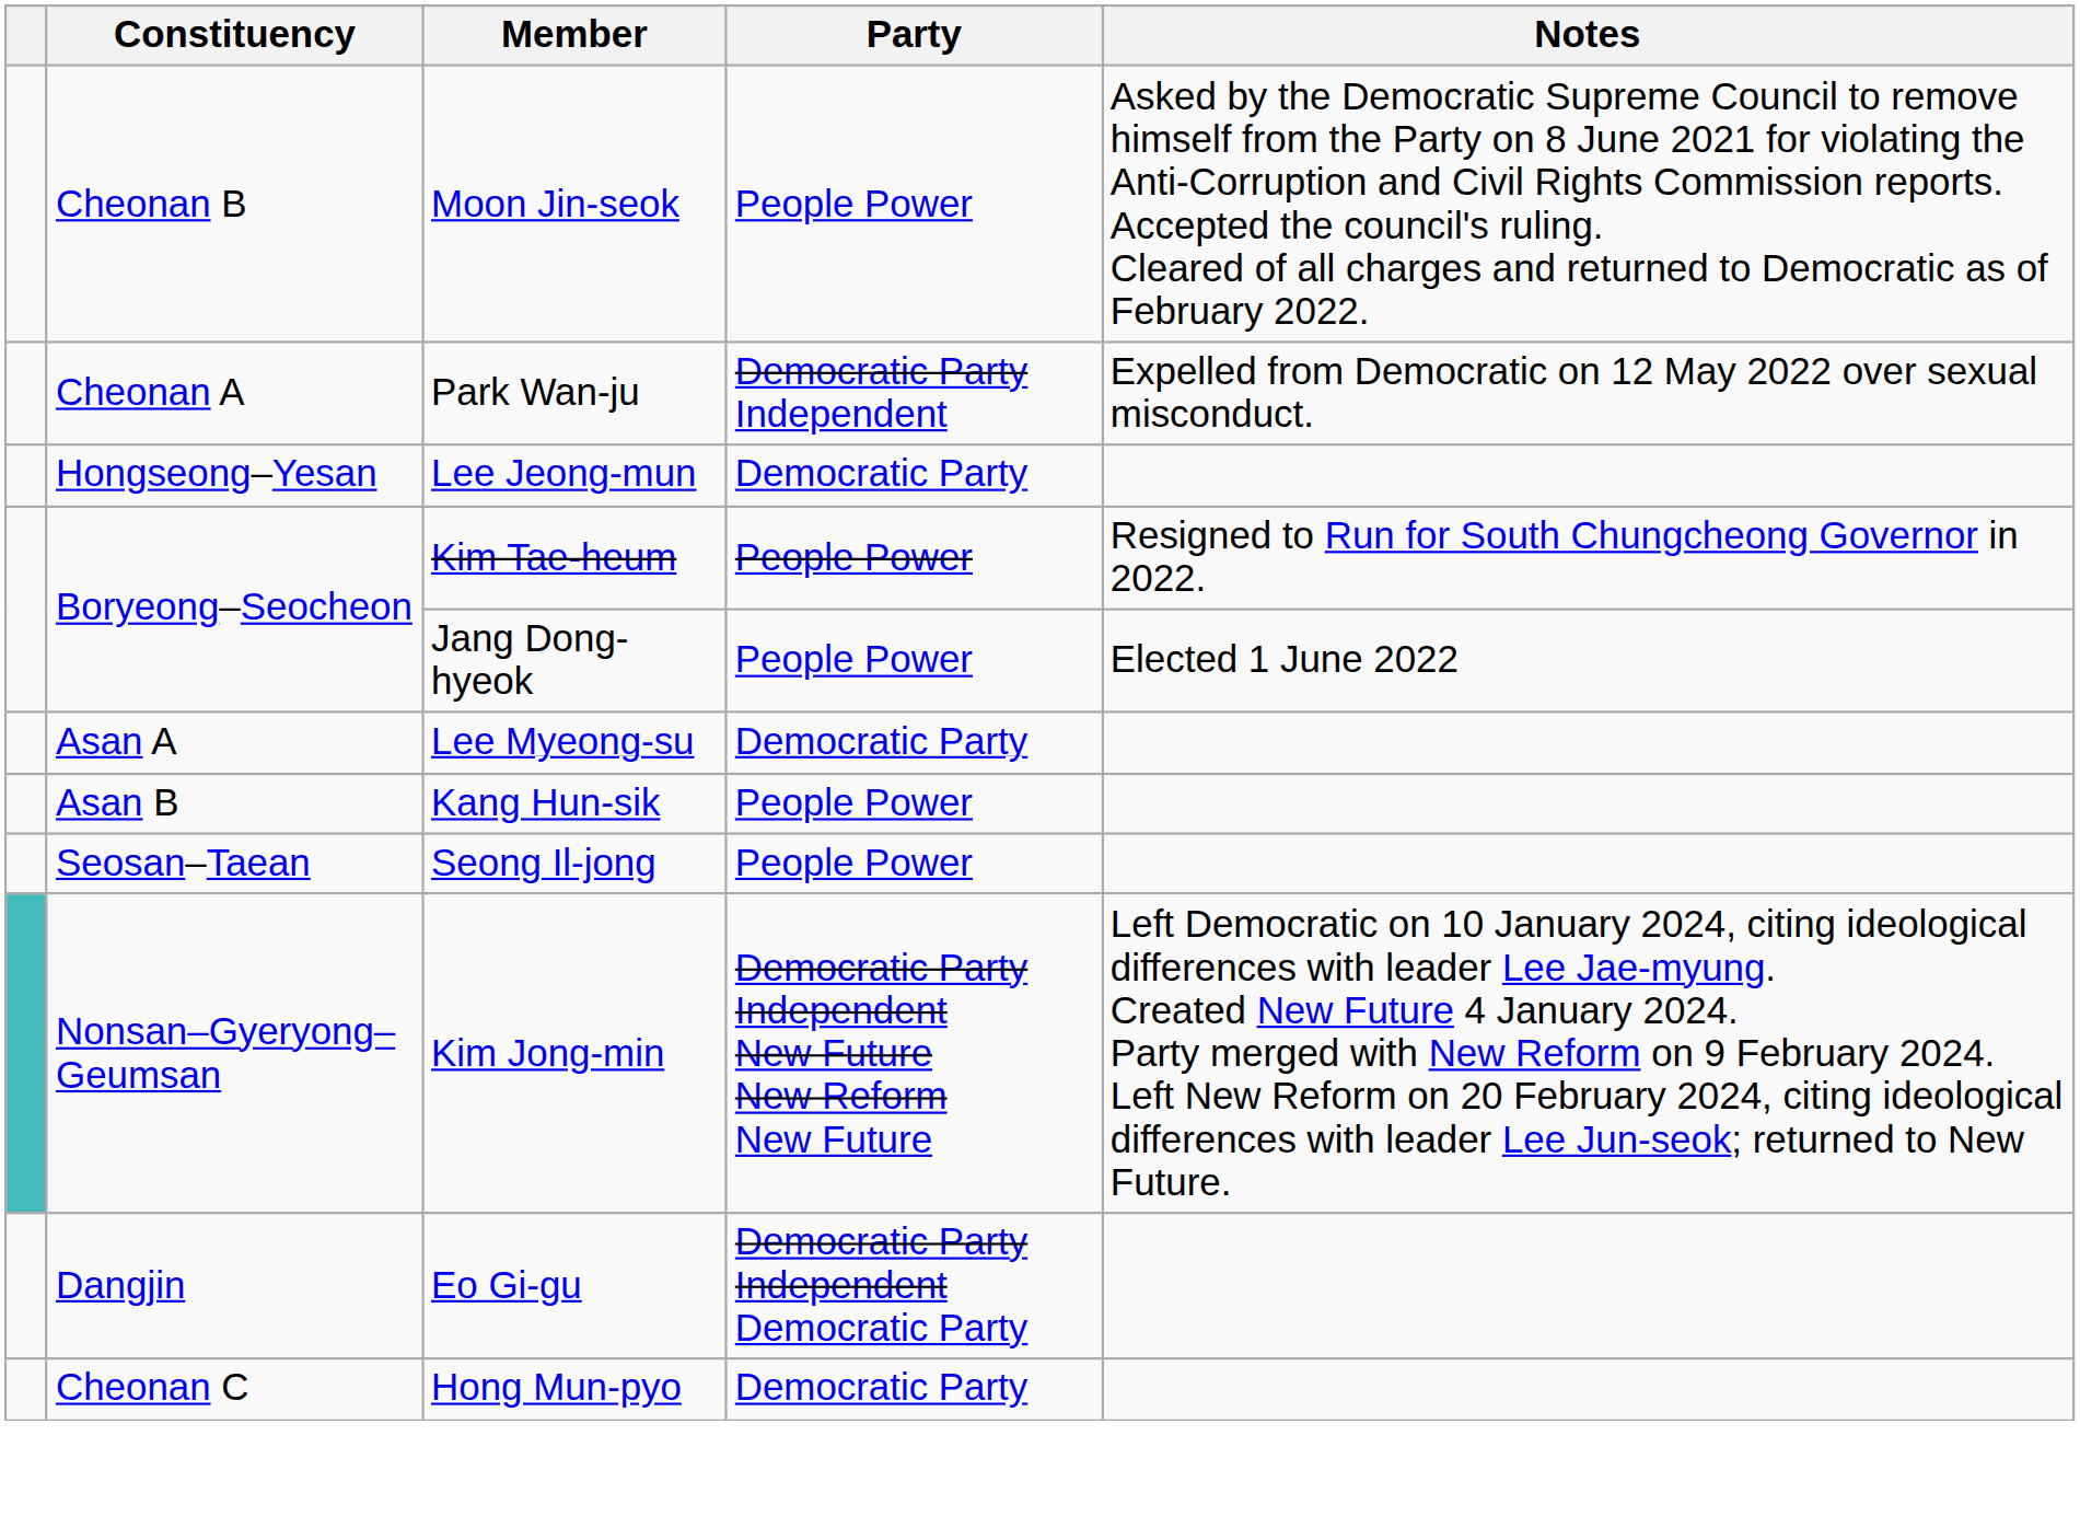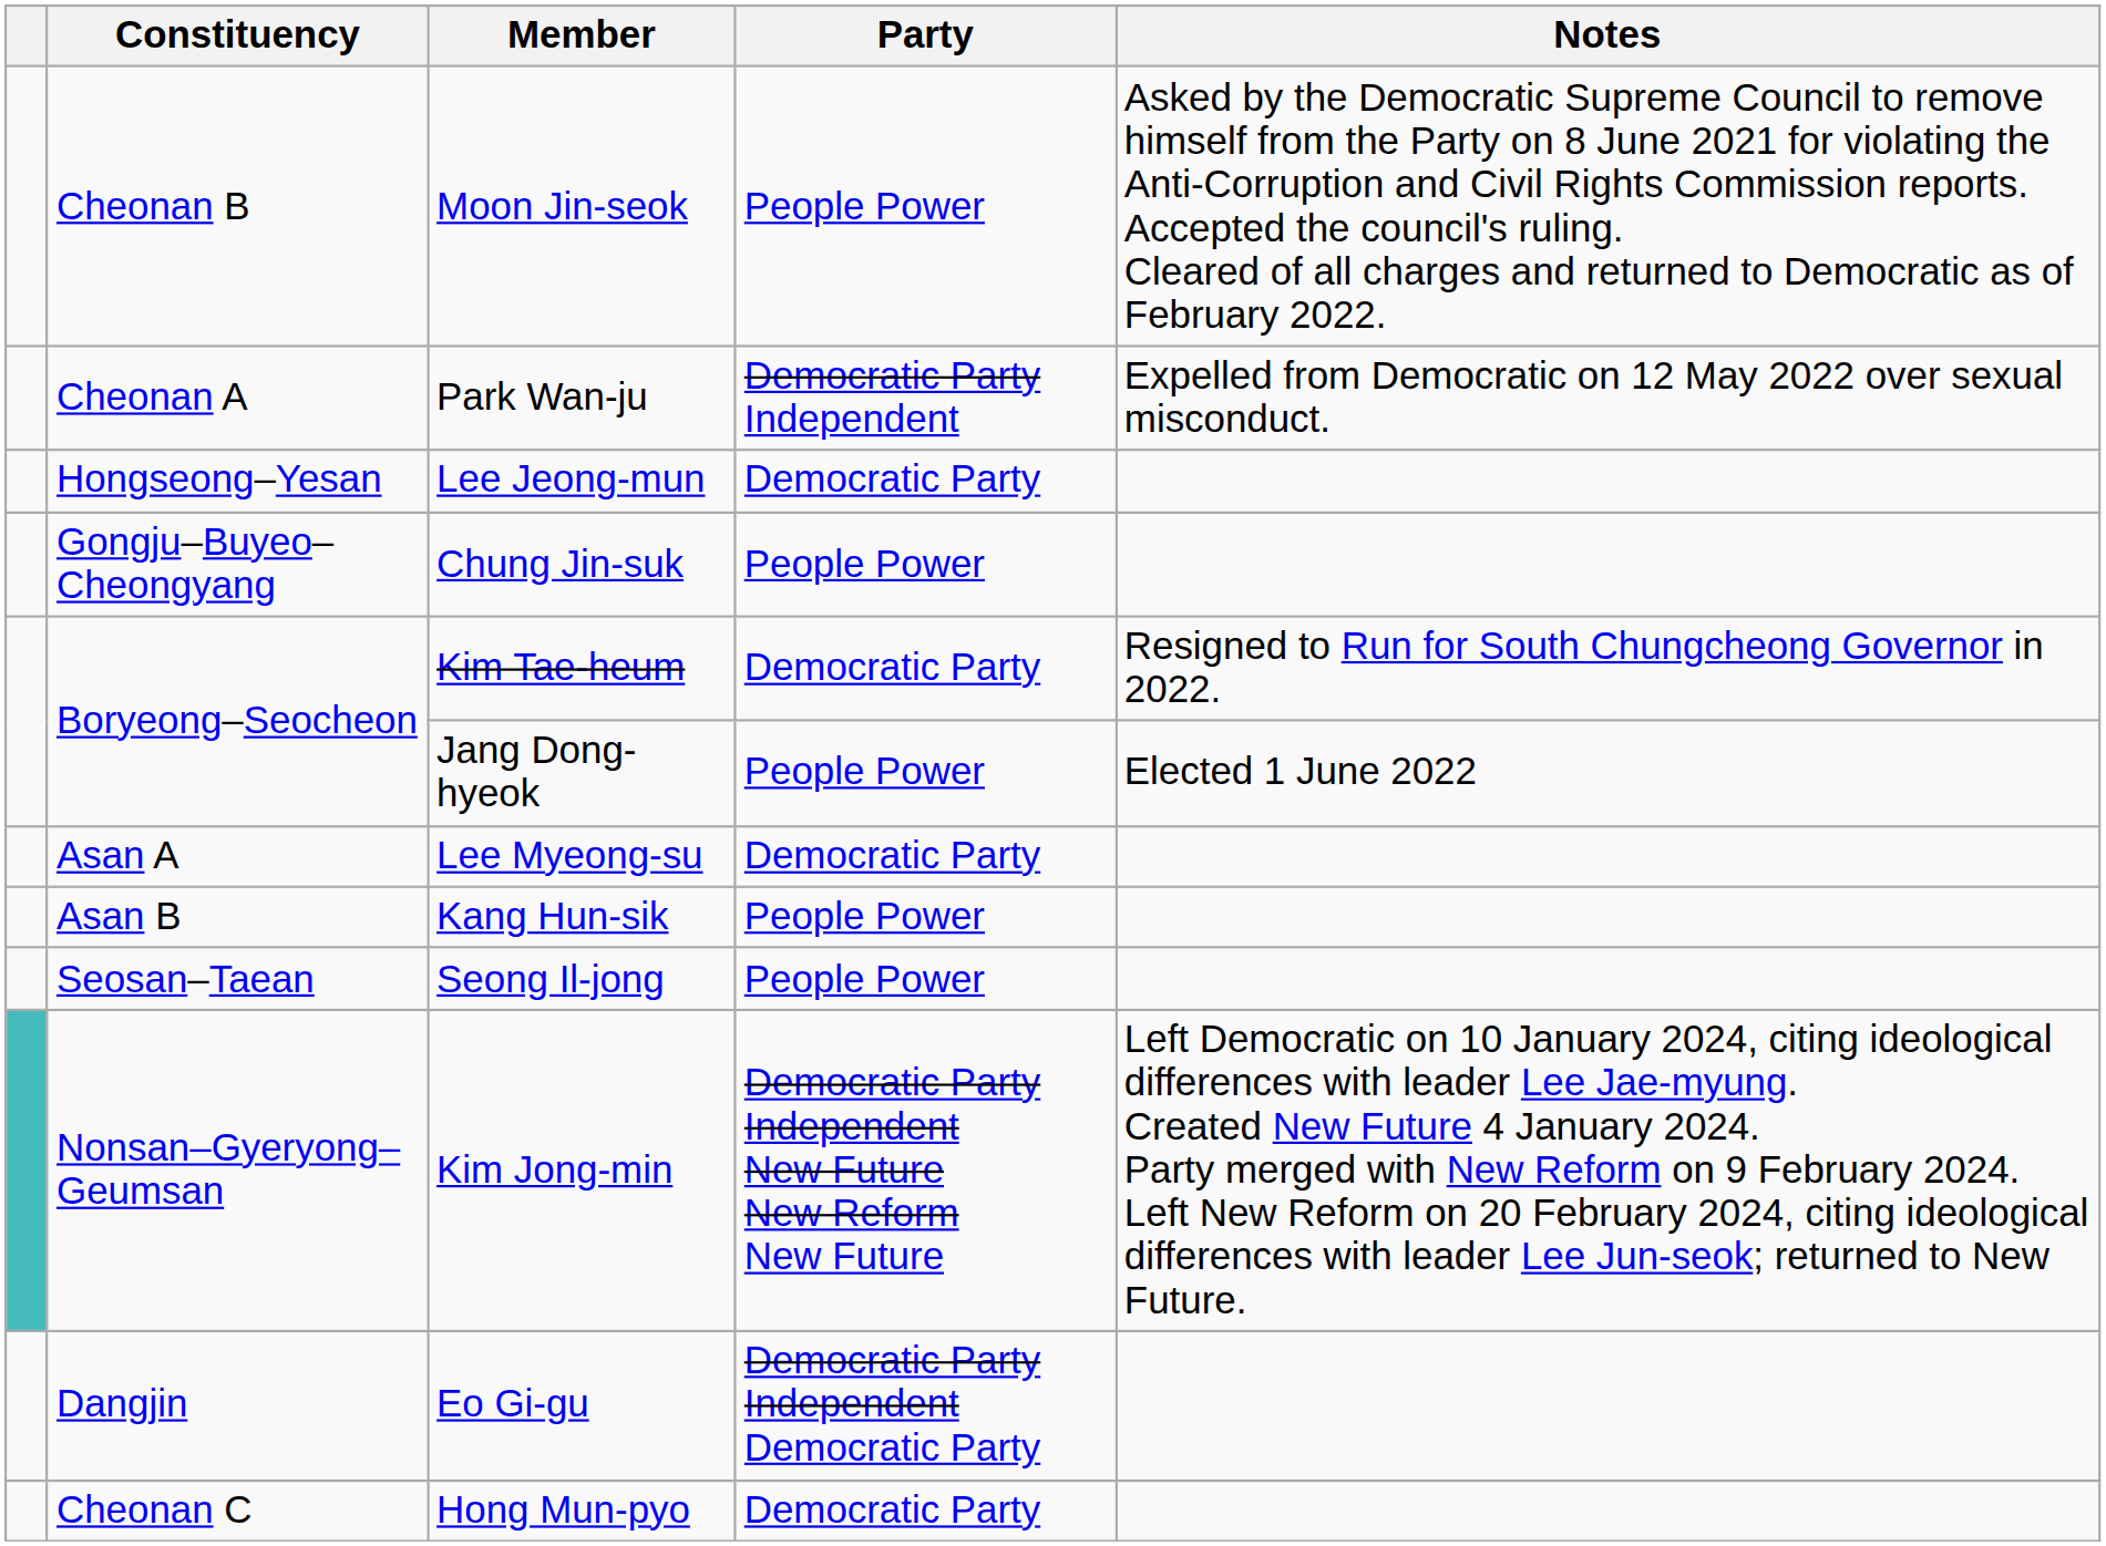+ row: Gongju–Buyeo–Cheongyang | Chung Jin-suk | People Power
Kim Tae-heum | Party: People Power -> Democratic Party
